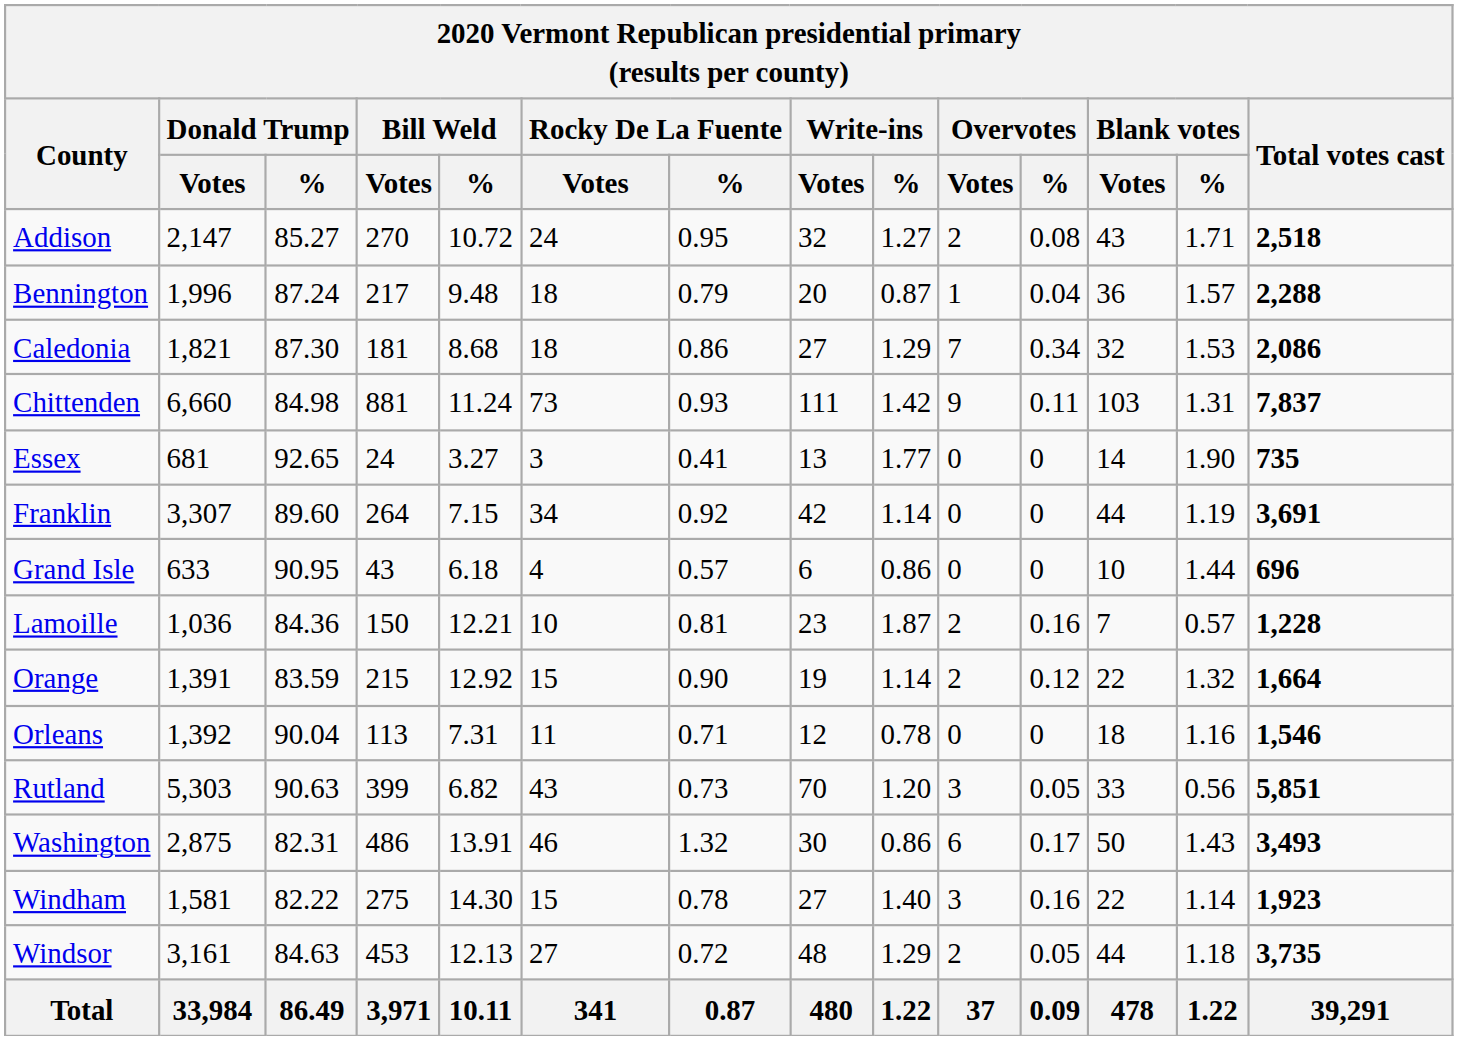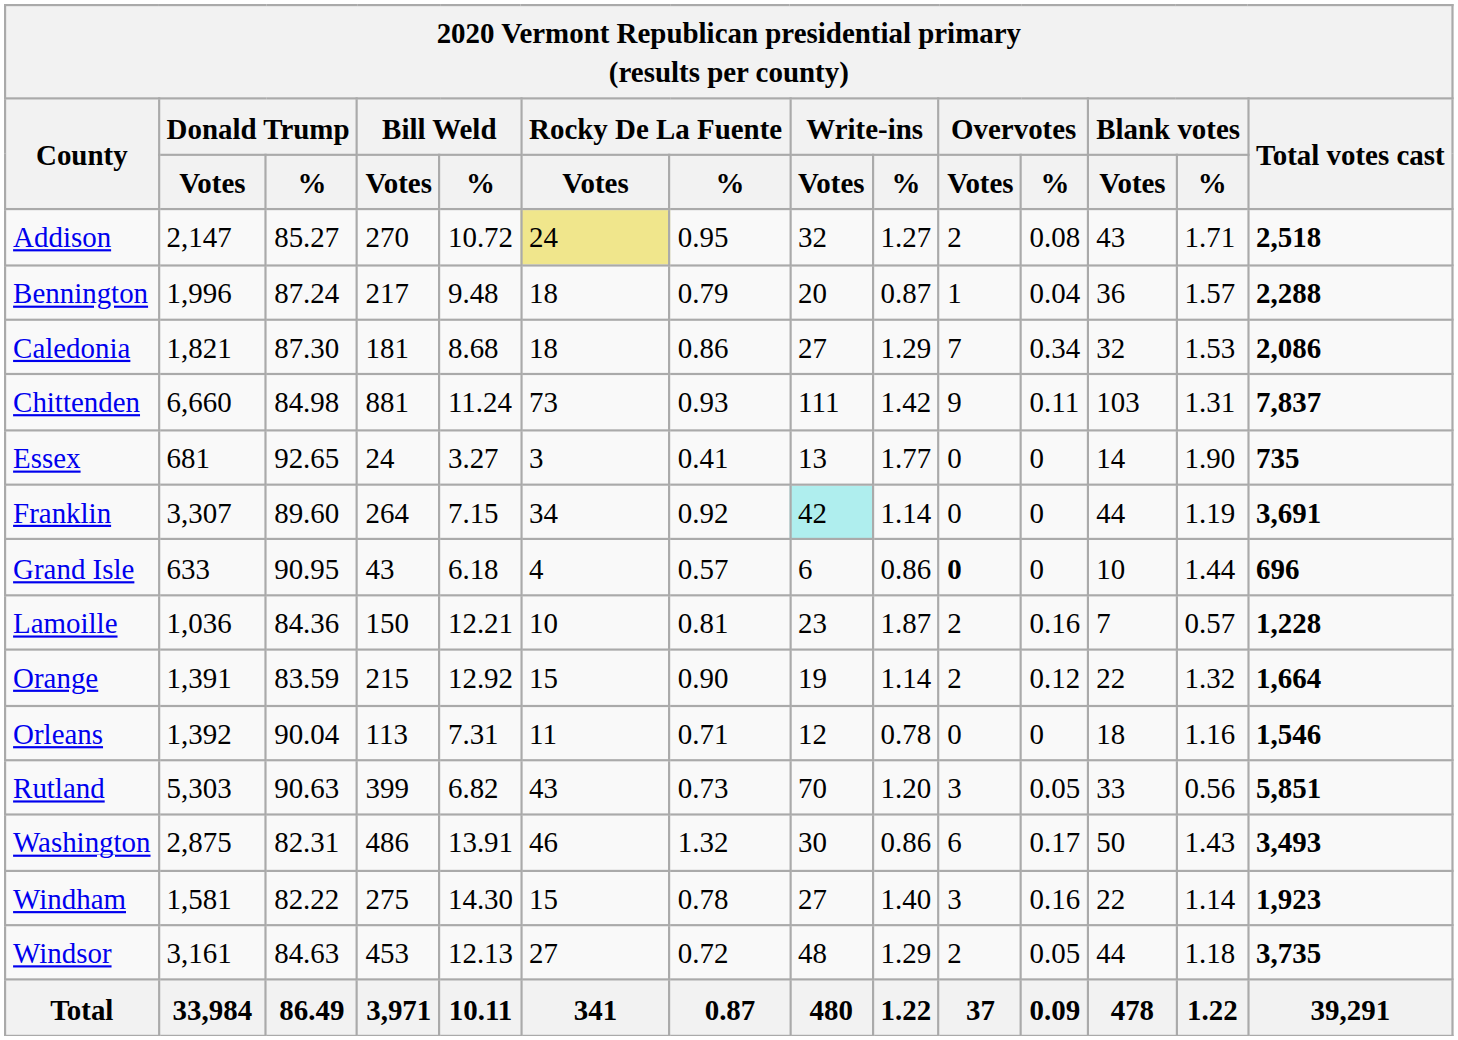Addison | Rocky De La Fuente / Votes: no background -> khaki background
Franklin | Write-ins / Votes: no background -> paleturquoise background
Grand Isle | Overvotes / Votes: normal -> bold
